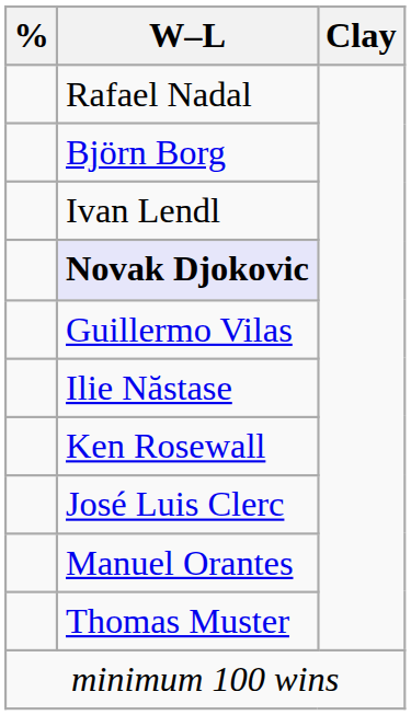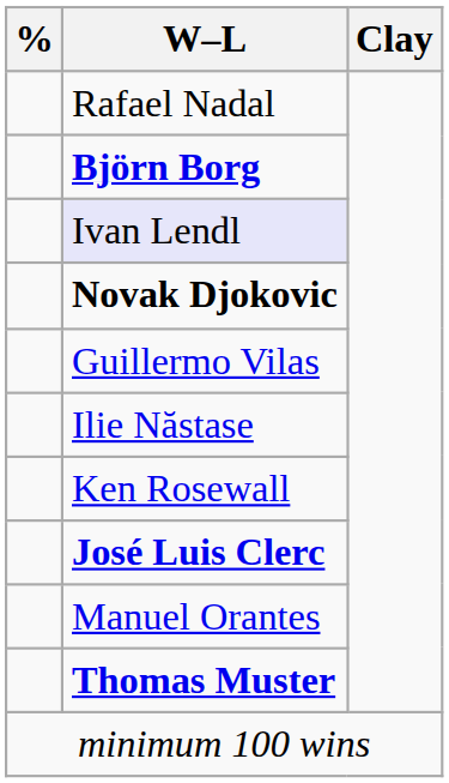Björn Borg | W–L: normal -> bold
Ivan Lendl | W–L: no background -> lavender background
Novak Djokovic | W–L: lavender background -> no background
José Luis Clerc | W–L: normal -> bold
Thomas Muster | W–L: normal -> bold
